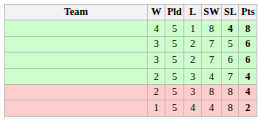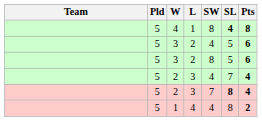columns swapped: Pld <-> W
row 3 | SW: 7 -> 4
row 4 | SW: 7 -> 8
row 4 | SL: 6 -> 5
row 6 | SW: 8 -> 7
row 6 | SL: normal -> bold
